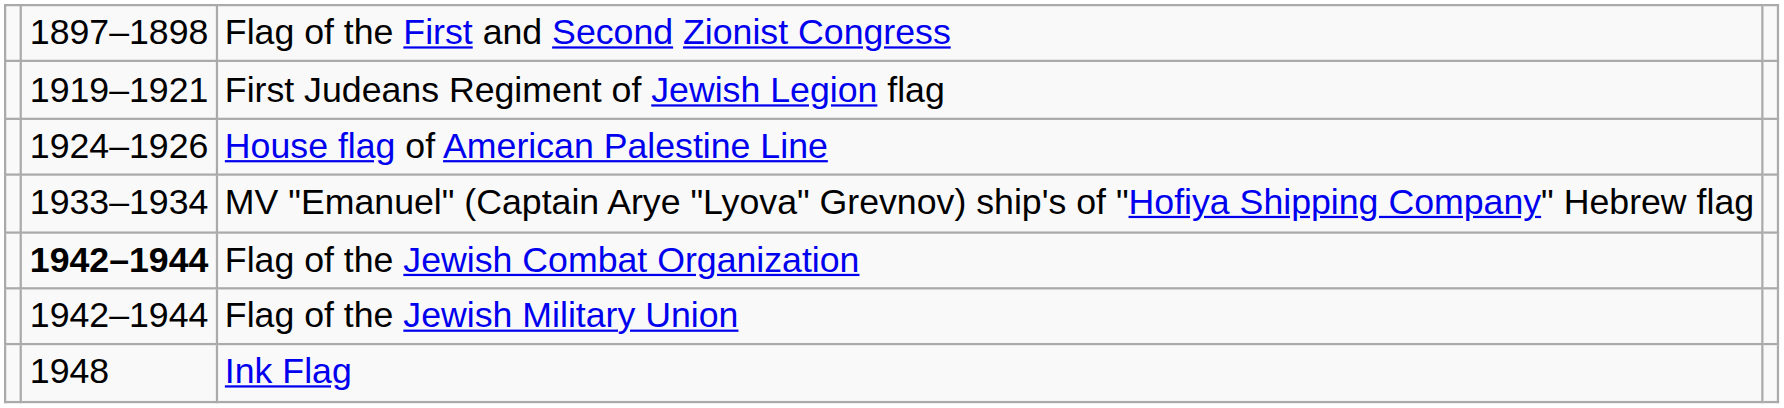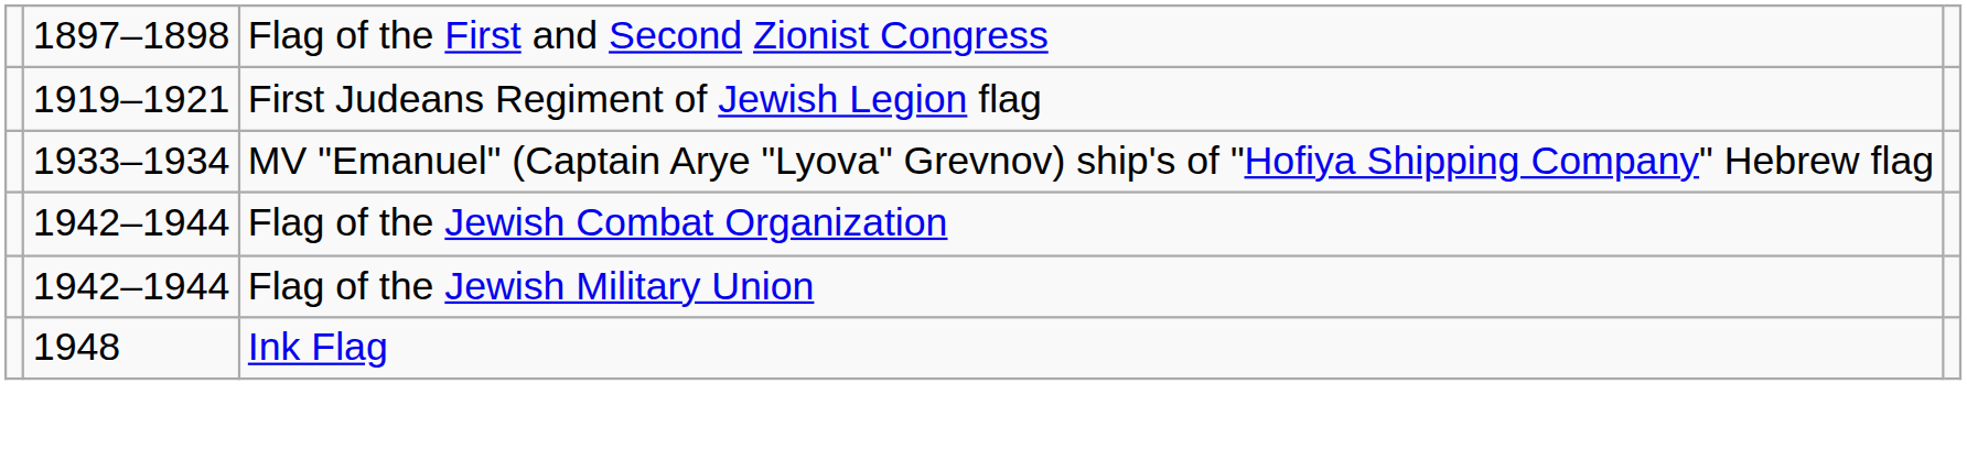- row: 1924–1926 | House flag of American Palestine Line
Flag of the Jewish Combat Organization | column 2: bold -> normal
